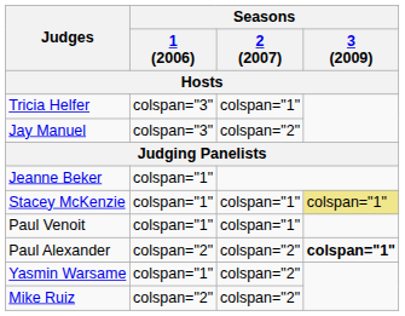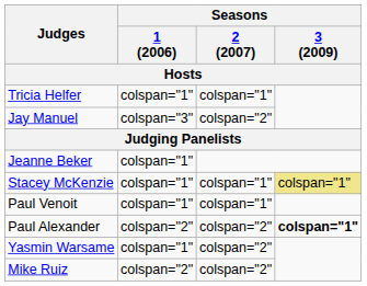Tricia Helfer | Seasons / 1 (2006) / Hosts: colspan="3" -> colspan="1"
